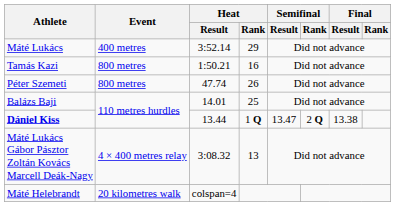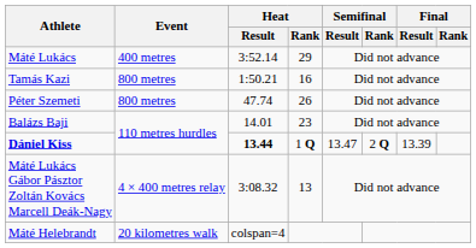Balázs Baji | Heat / Rank: 25 -> 23
Dániel Kiss | Heat / Result: normal -> bold
Dániel Kiss | Final / Result: 13.38 -> 13.39
